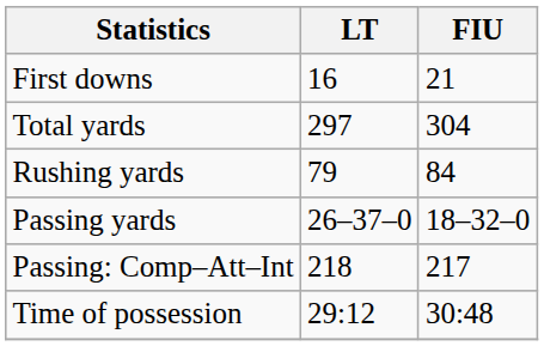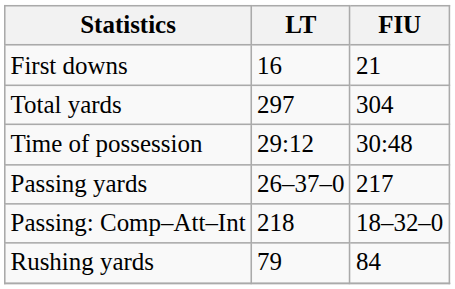rows swapped: Rushing yards <-> Time of possession
Passing yards | FIU: 18–32–0 -> 217
Passing: Comp–Att–Int | FIU: 217 -> 18–32–0
